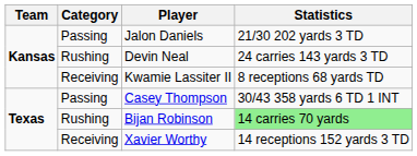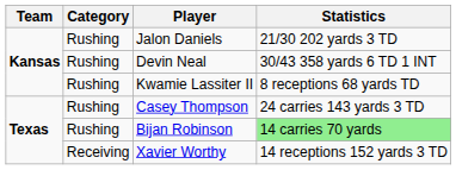Jalon Daniels | Category: Passing -> Rushing
Devin Neal | Statistics: 24 carries 143 yards 3 TD -> 30/43 358 yards 6 TD 1 INT
Kwamie Lassiter II | Category: Receiving -> Rushing
Casey Thompson | Category: Passing -> Rushing
Casey Thompson | Statistics: 30/43 358 yards 6 TD 1 INT -> 24 carries 143 yards 3 TD
